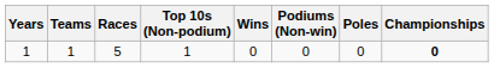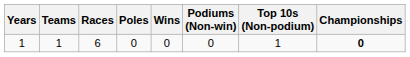columns swapped: Poles <-> Top 10s (Non-podium)
row 2 | Races: 5 -> 6
